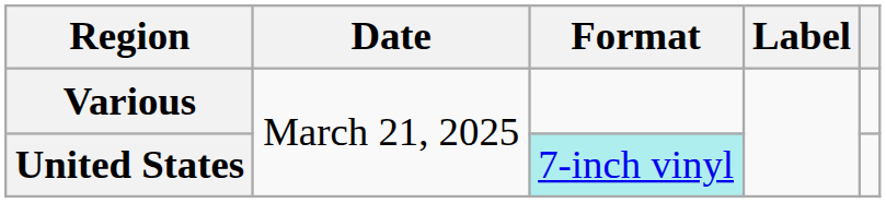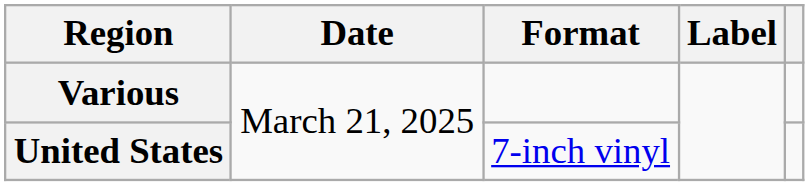United States | Format: paleturquoise background -> no background
